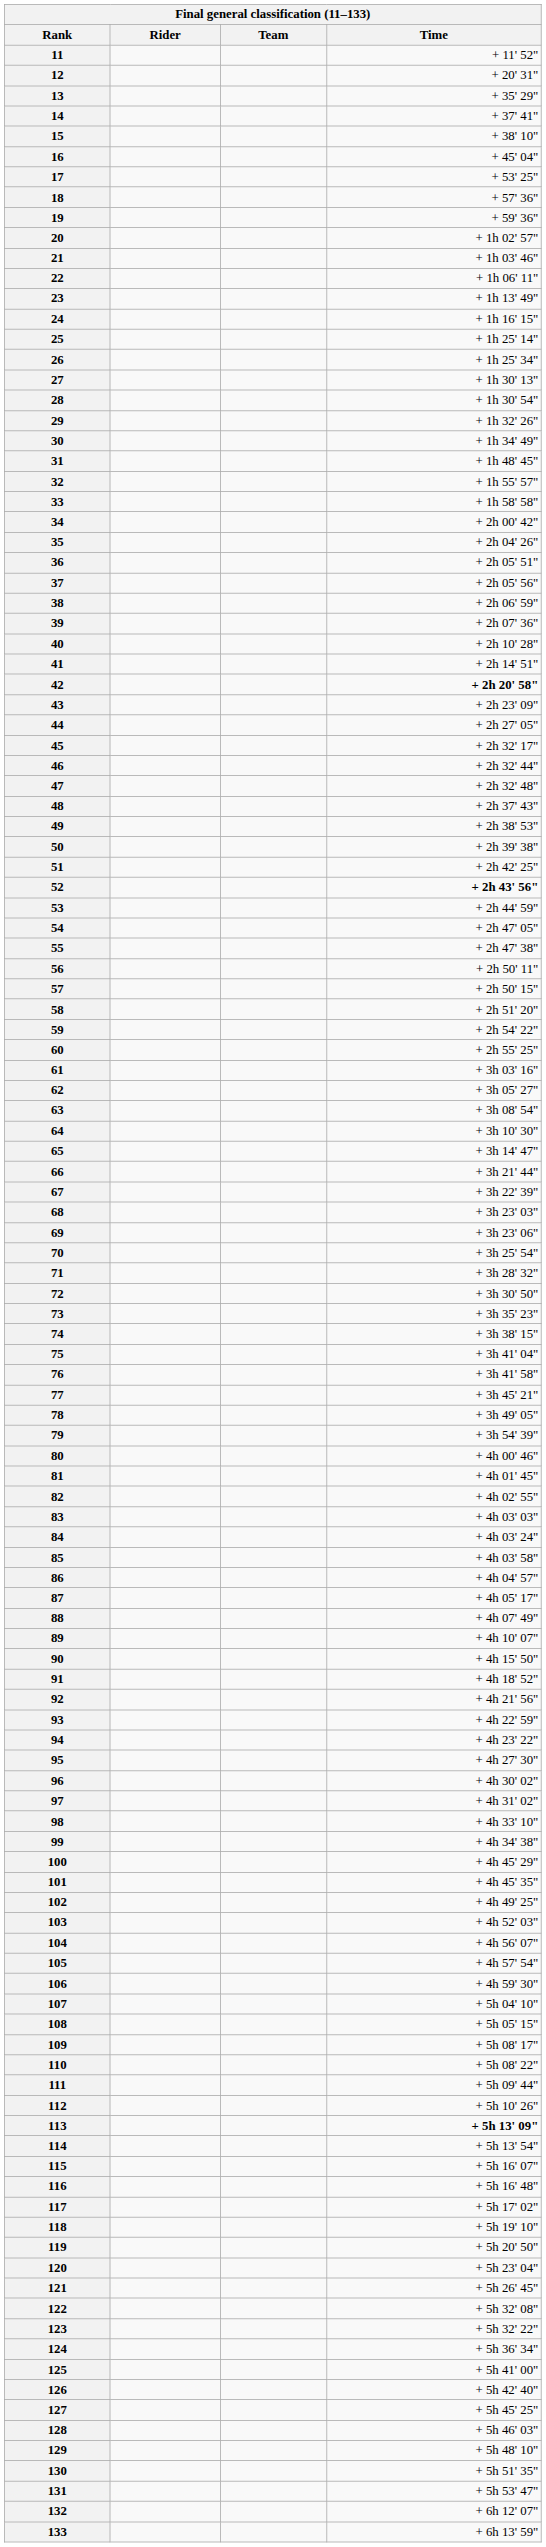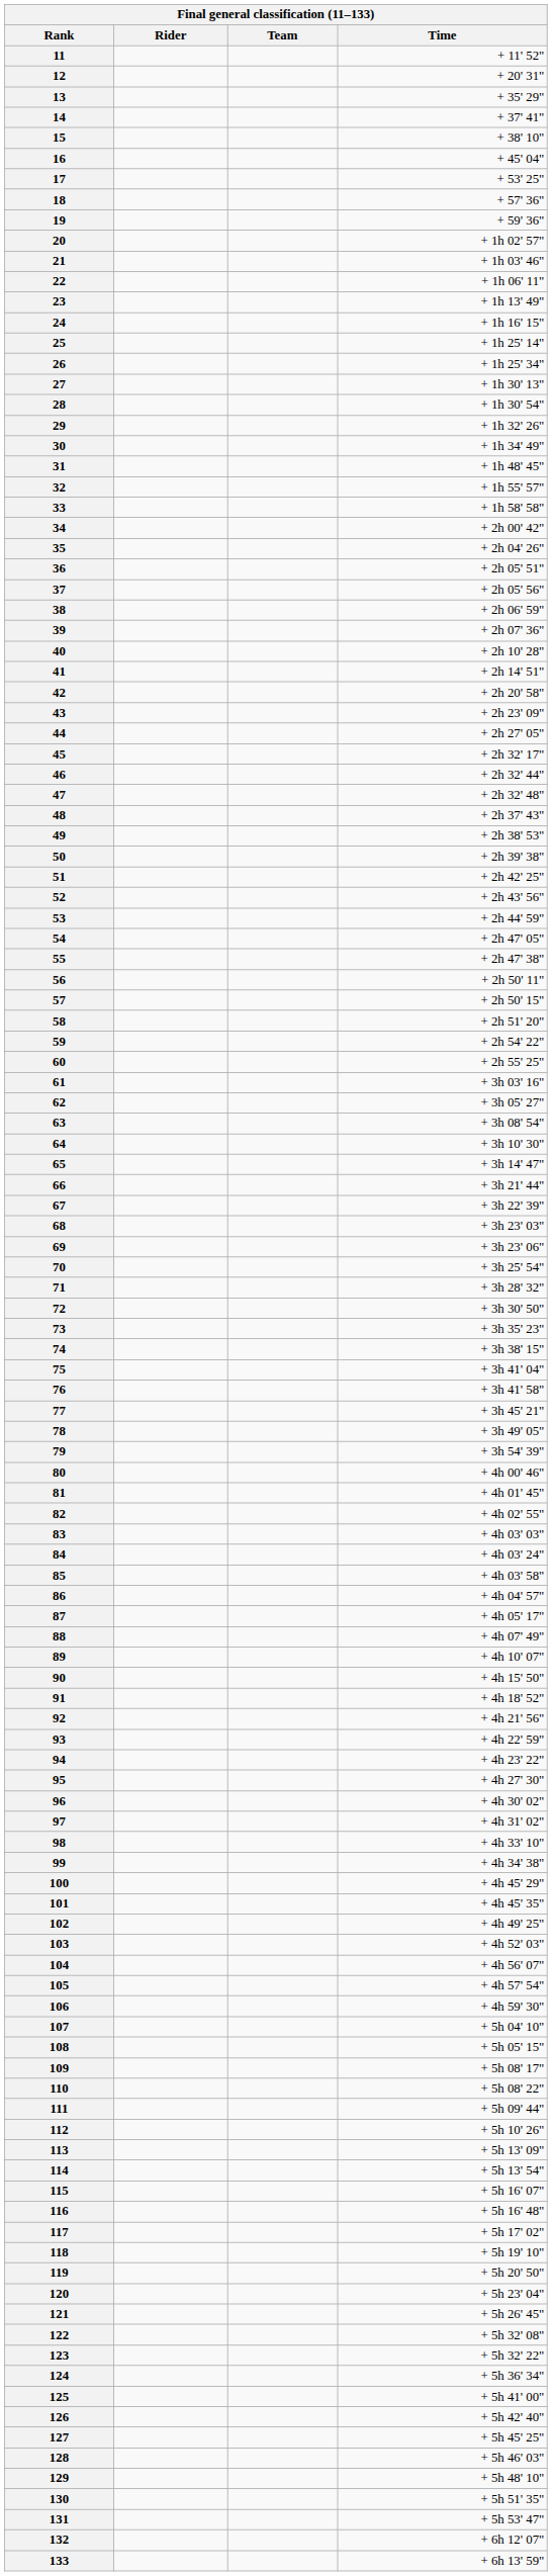42 | Time: bold -> normal
52 | Time: bold -> normal
113 | Time: bold -> normal
